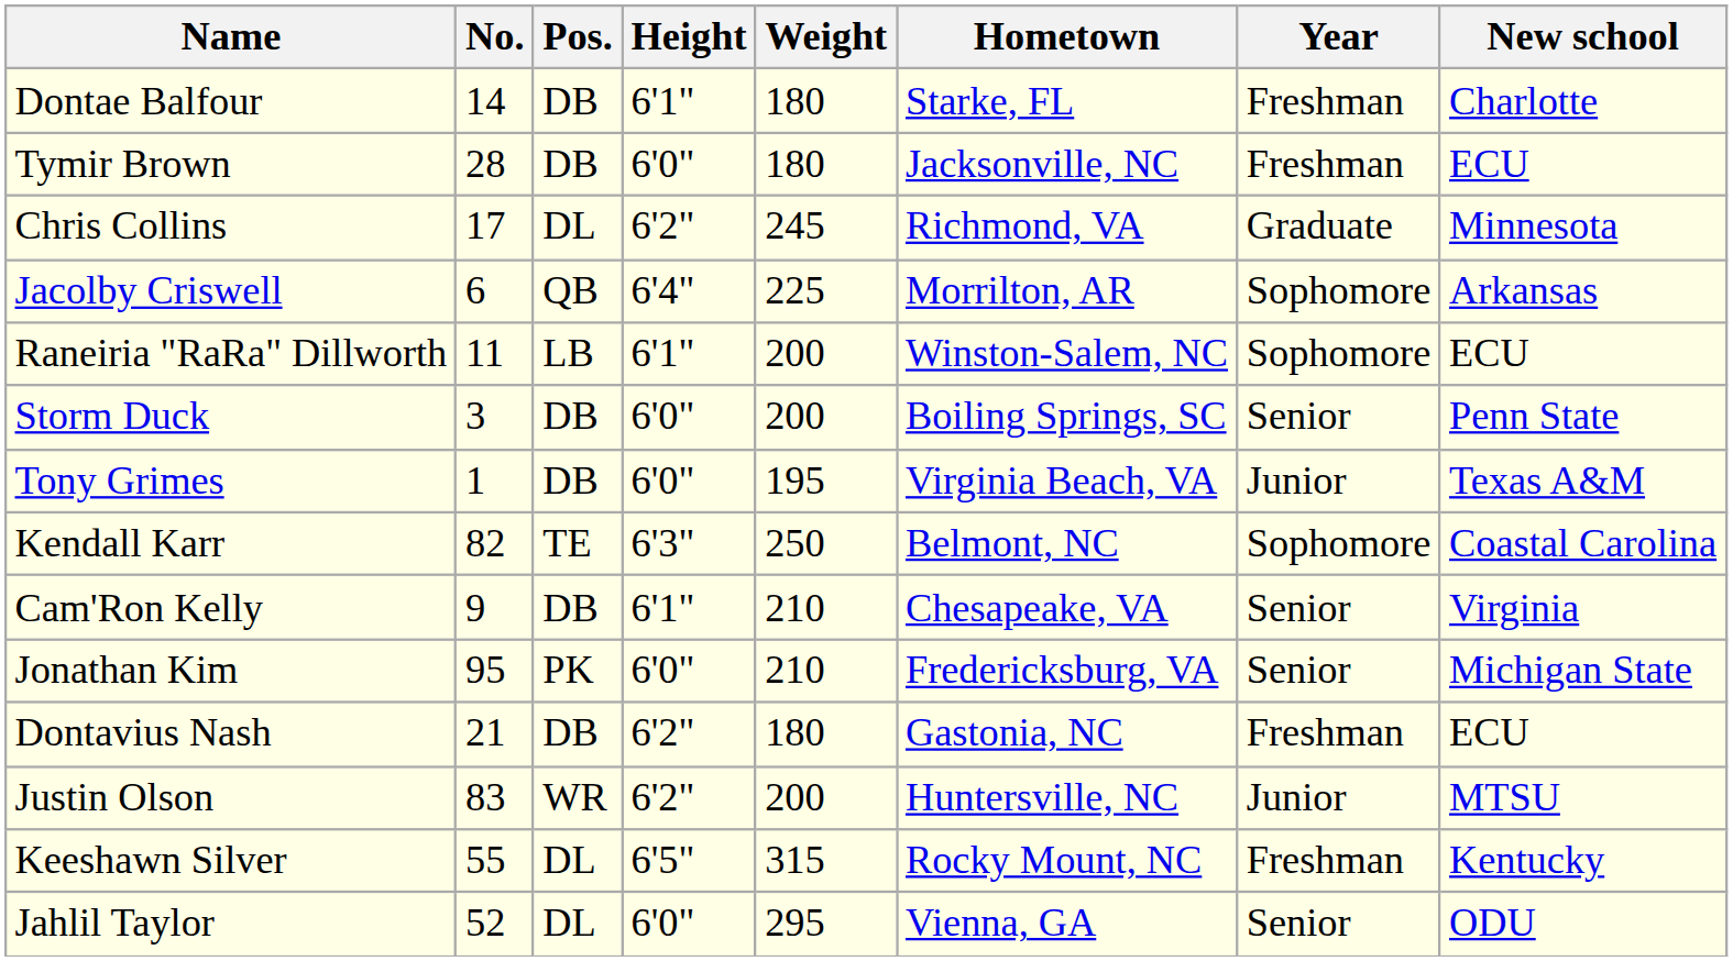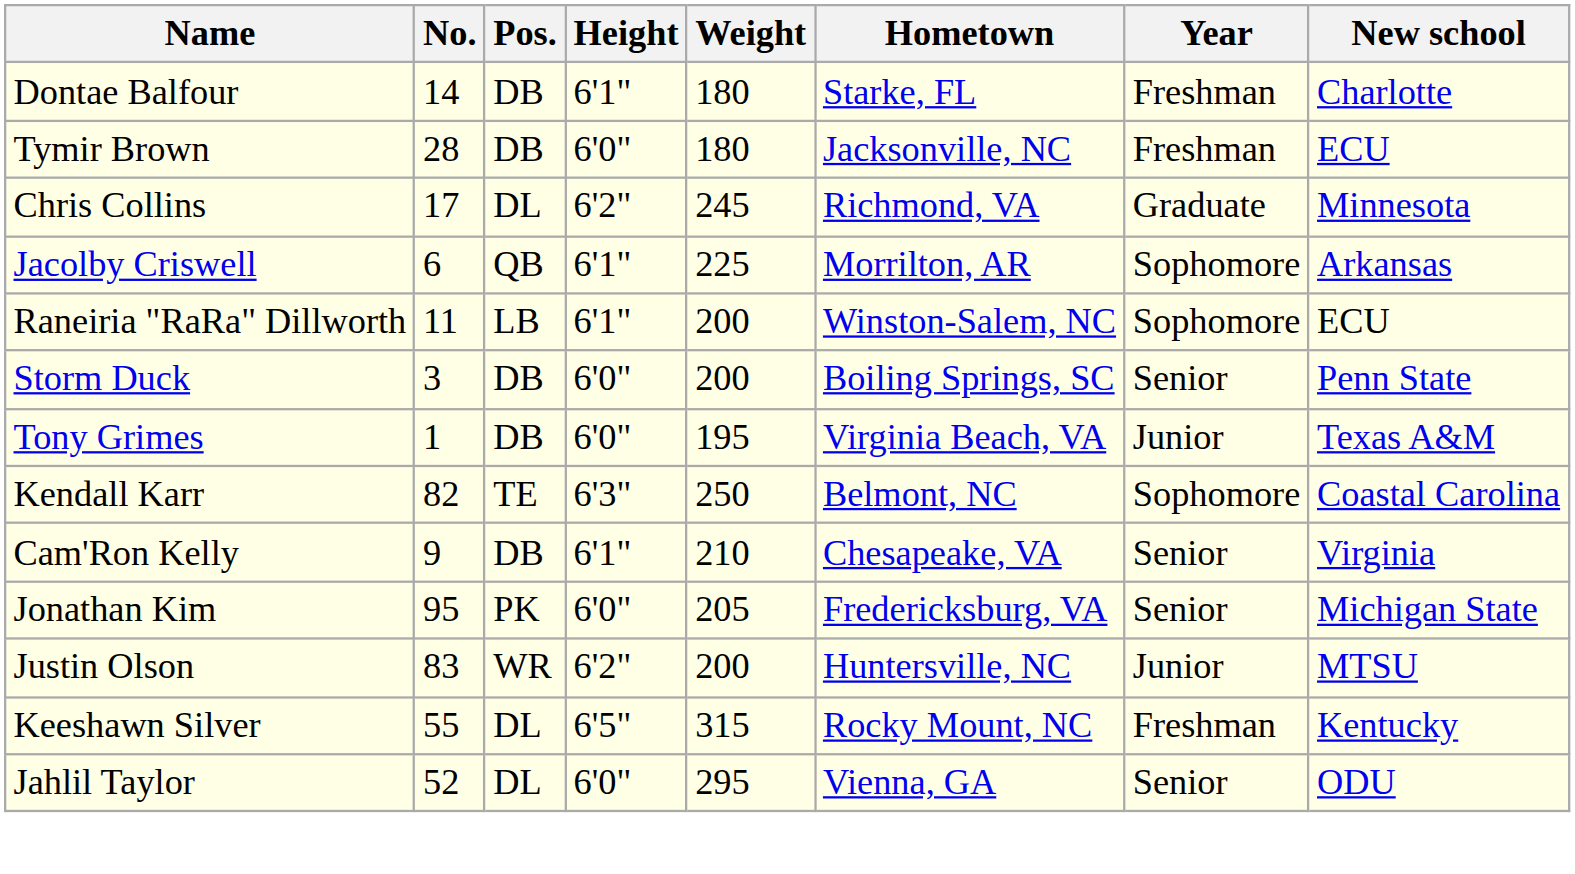Jacolby Criswell | Height: 6'4" -> 6'1"
Jonathan Kim | Weight: 210 -> 205
- row: Dontavius Nash | 21 | DB | 6'2" | 180 | Gastonia, NC | Freshman | ECU
